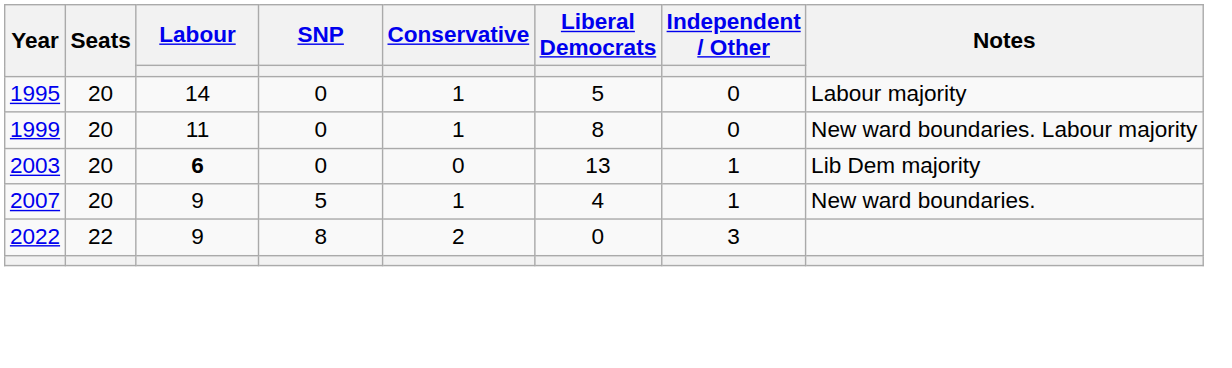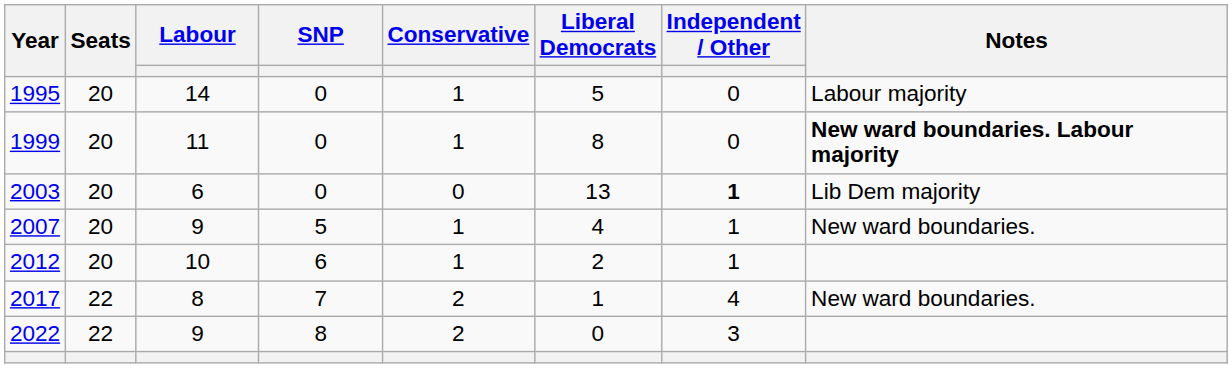1999 | Notes: normal -> bold
2003 | Labour: bold -> normal
2003 | Independent / Other: normal -> bold
+ row: 2012 | 20 | 10 | 6 | 1 | 2 | 1
+ row: 2017 | 22 | 8 | 7 | 2 | 1 | 4 | New ward boundaries.
